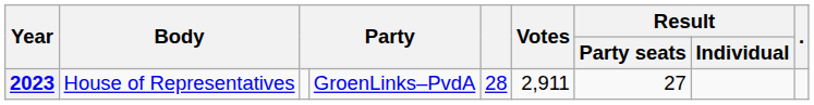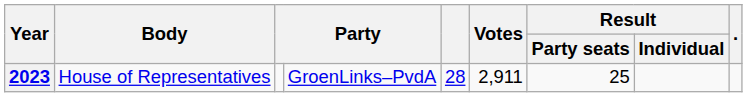2023 | Result / Party seats: 27 -> 25
